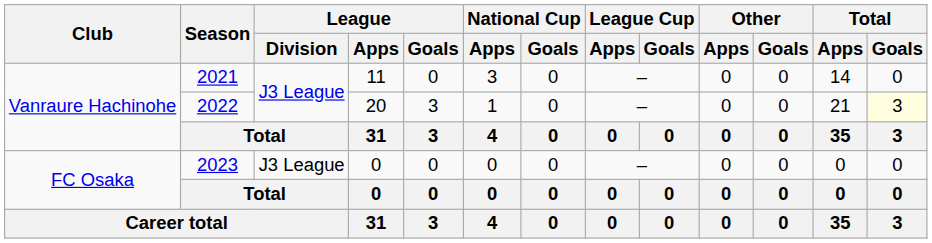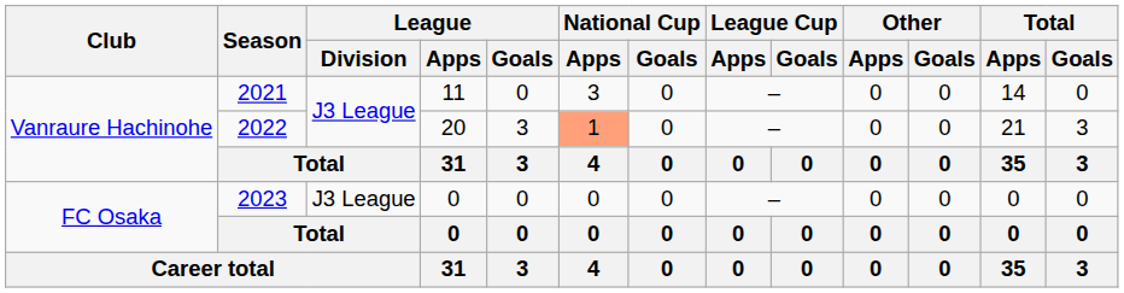2022 | National Cup / Apps: no background -> lightsalmon background
2022 | Total / Goals: lightyellow background -> no background
